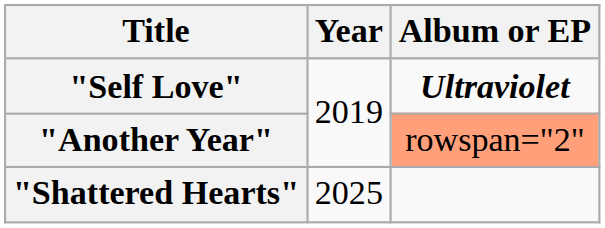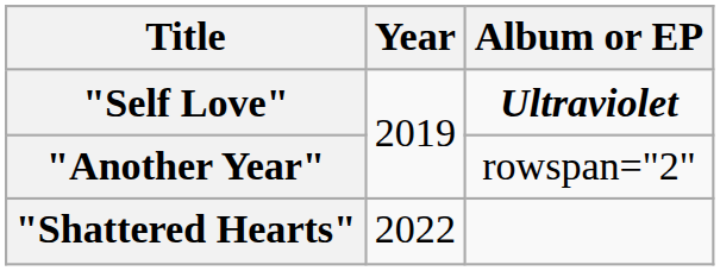"Another Year" | Album or EP: lightsalmon background -> no background
"Shattered Hearts" | Year: 2025 -> 2022
